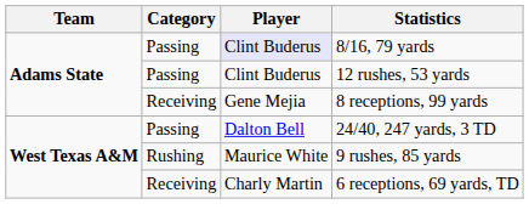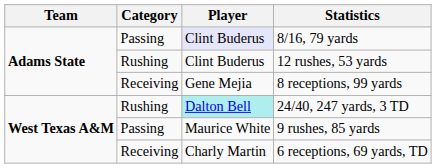12 rushes, 53 yards | Category: Passing -> Rushing
24/40, 247 yards, 3 TD | Category: Passing -> Rushing
24/40, 247 yards, 3 TD | Player: no background -> paleturquoise background
9 rushes, 85 yards | Category: Rushing -> Passing
